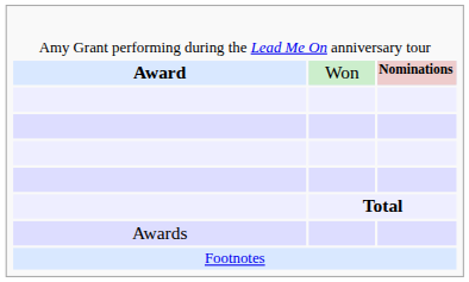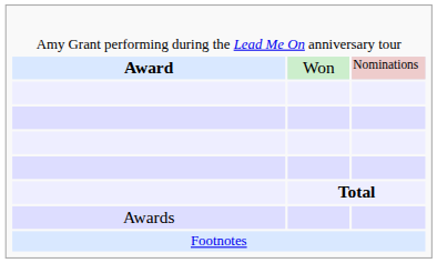Award | column 3: bold -> normal
